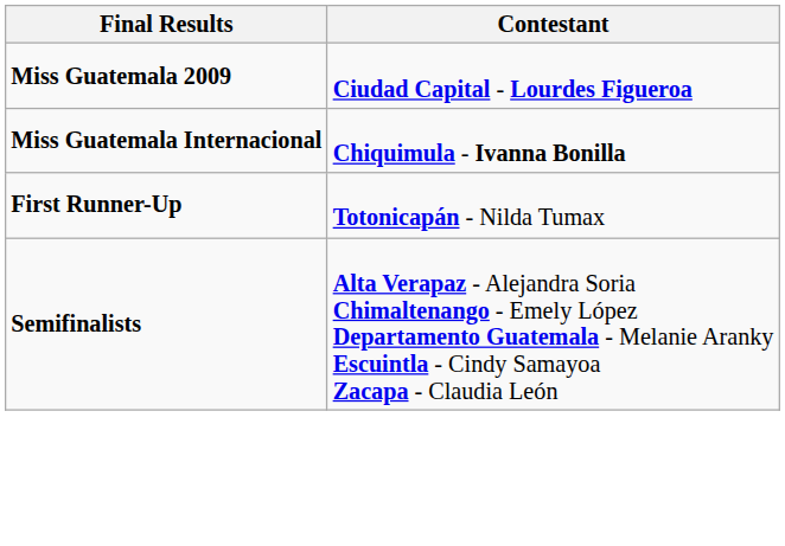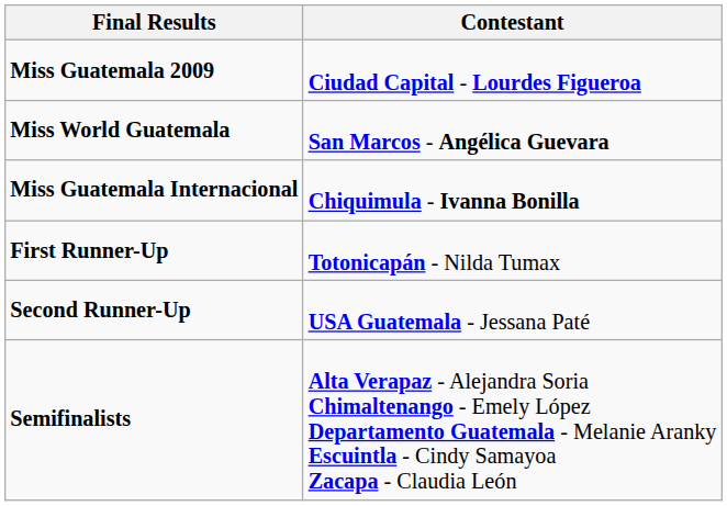+ row: Miss World Guatemala | San Marcos - Angélica Guevara
+ row: Second Runner-Up | USA Guatemala - Jessana Paté
